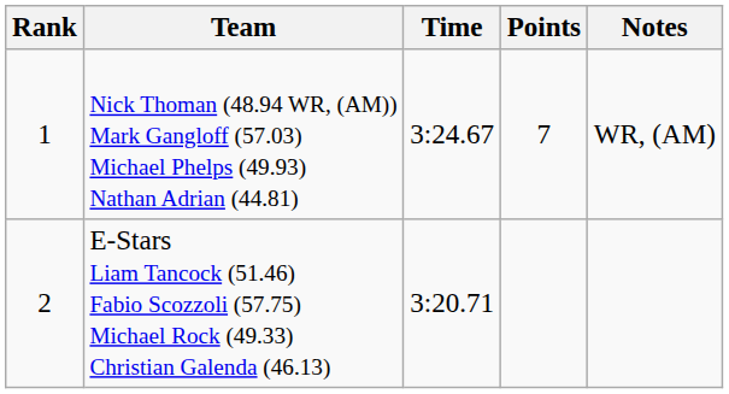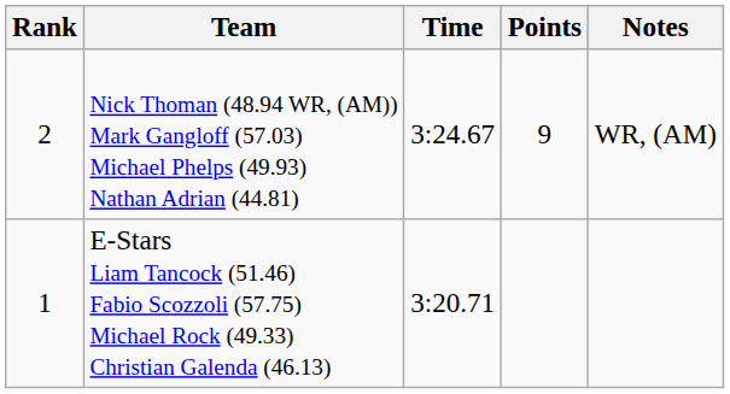row 2 | Rank: 1 -> 2
row 2 | Points: 7 -> 9
row 3 | Rank: 2 -> 1
